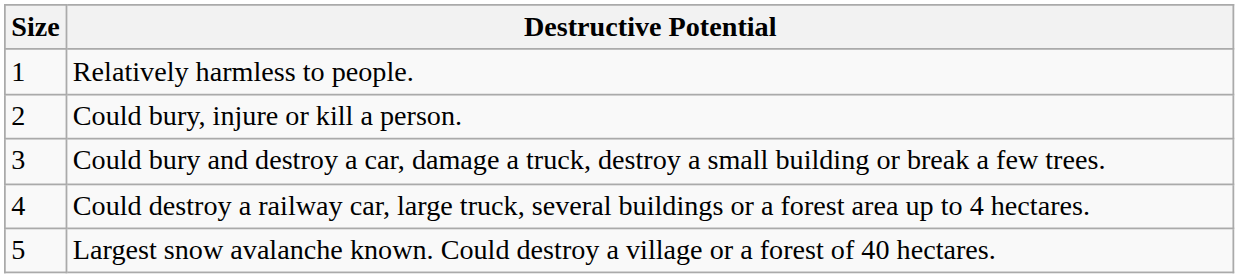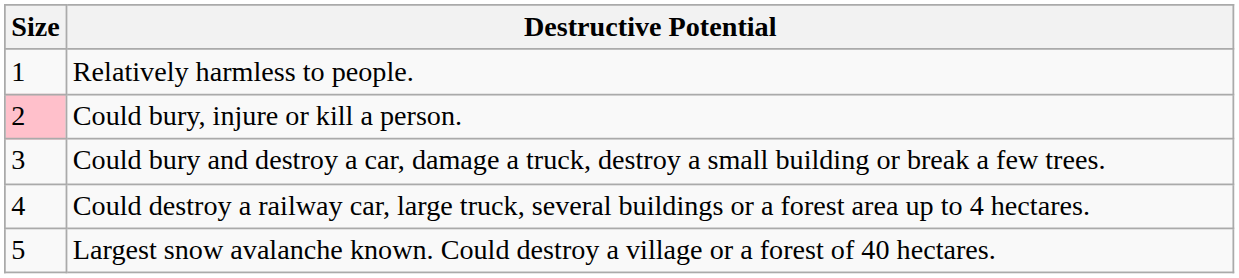Could bury, injure or kill a person. | Size: no background -> pink background
